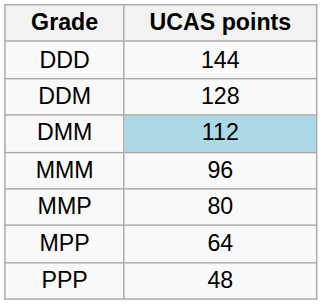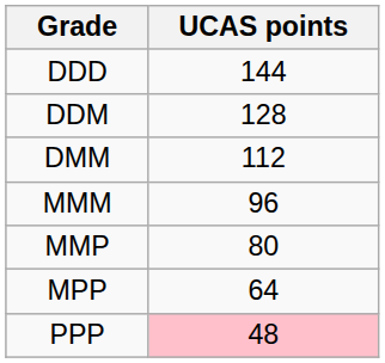DMM | UCAS points: lightblue background -> no background
PPP | UCAS points: no background -> pink background
